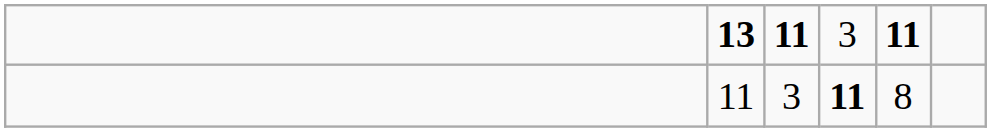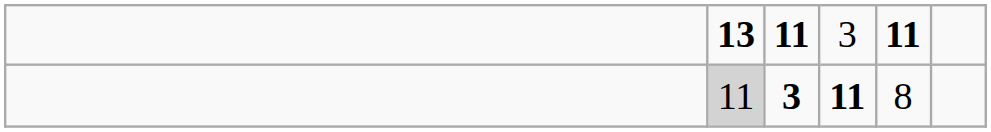row 2 | column 2: no background -> lightgrey background
row 2 | column 3: normal -> bold
